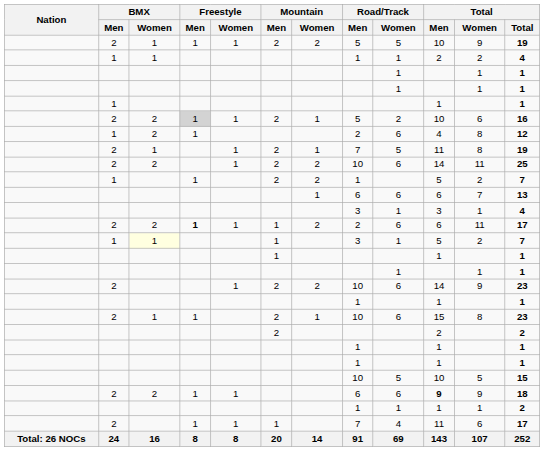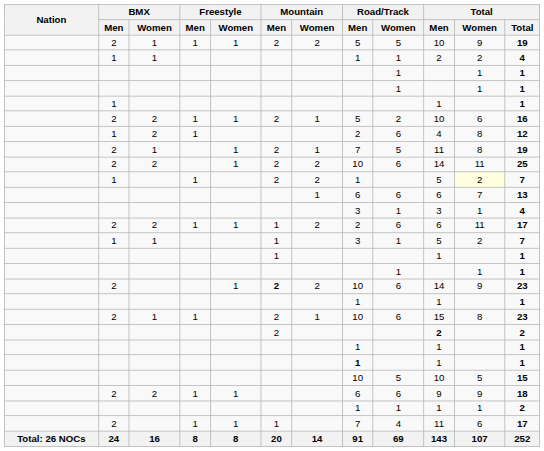row 8 | Freestyle / Men: lightgrey background -> no background
row 12 | Total / Women: no background -> lightyellow background
row 15 | Freestyle / Men: bold -> normal
row 16 | BMX / Women: lightyellow background -> no background
row 19 | Mountain / Men: normal -> bold
row 22 | Total / Men: normal -> bold
row 24 | Road/Track / Men: normal -> bold
row 26 | Total / Men: bold -> normal
